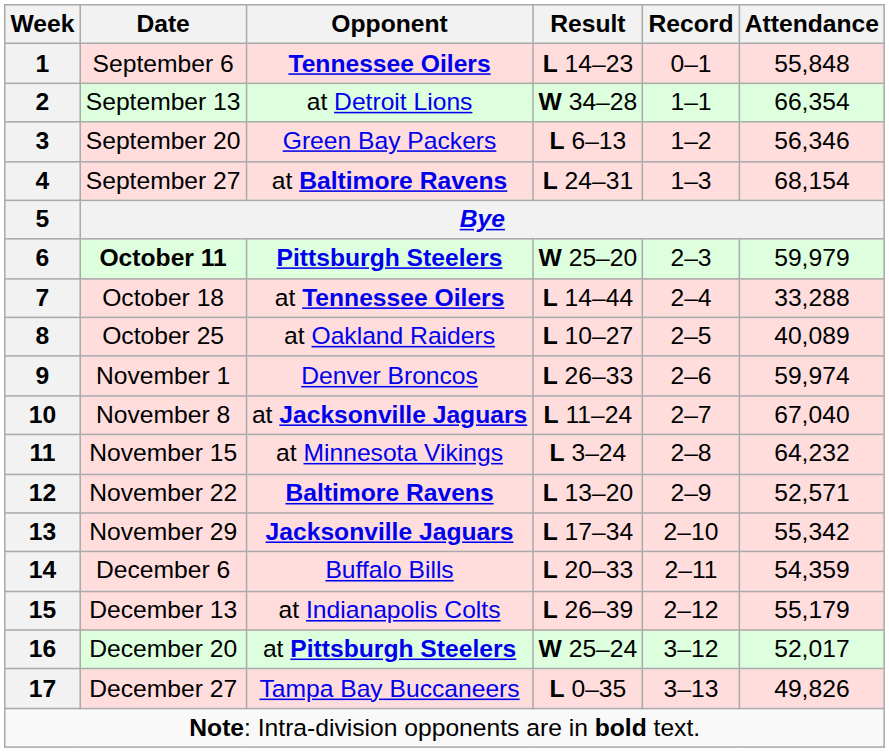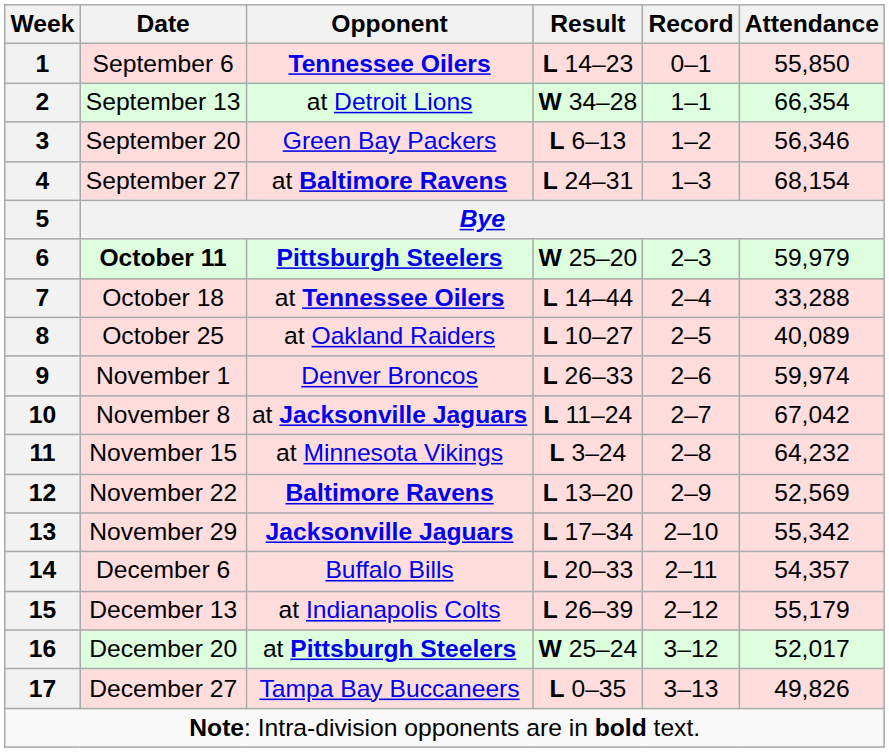1 | Attendance: 55,848 -> 55,850
10 | Attendance: 67,040 -> 67,042
12 | Attendance: 52,571 -> 52,569
14 | Attendance: 54,359 -> 54,357
